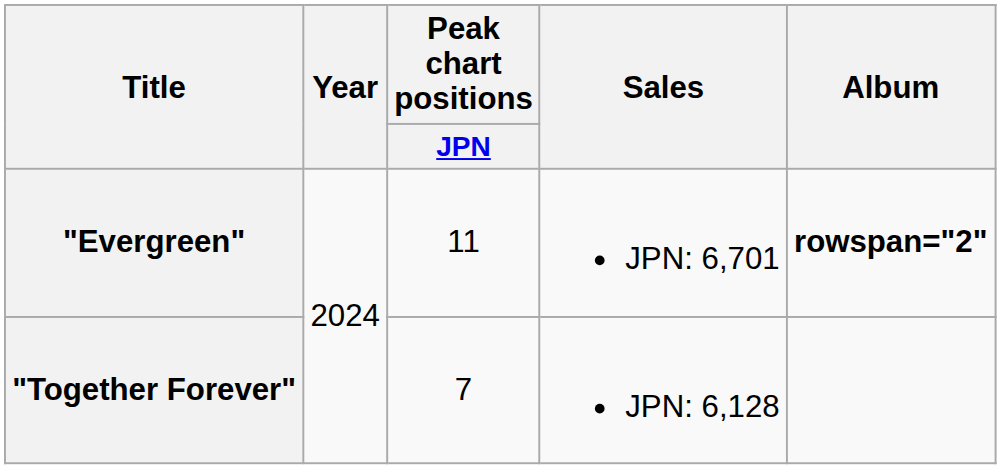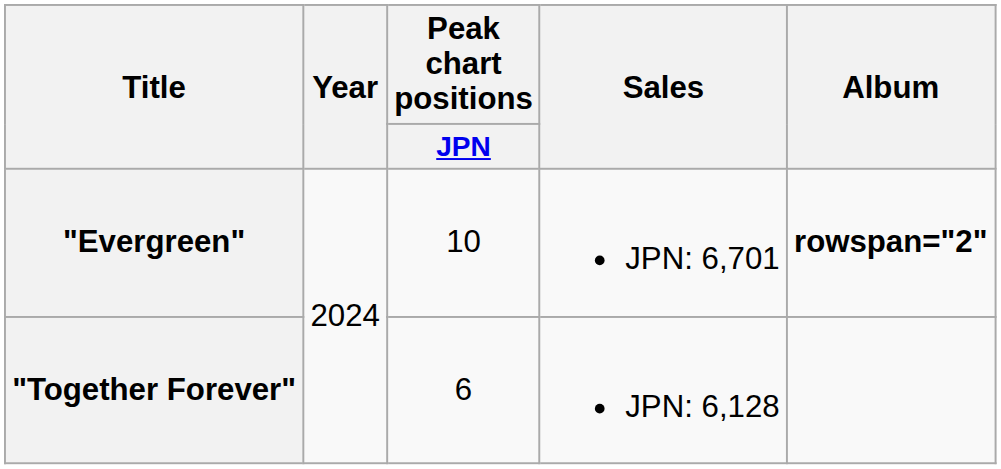"Evergreen" | Peak chart positions / JPN: 11 -> 10
"Together Forever" | Peak chart positions / JPN: 7 -> 6
